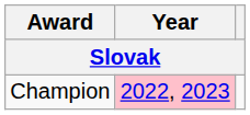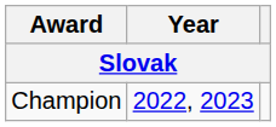Champion | Year: pink background -> no background
